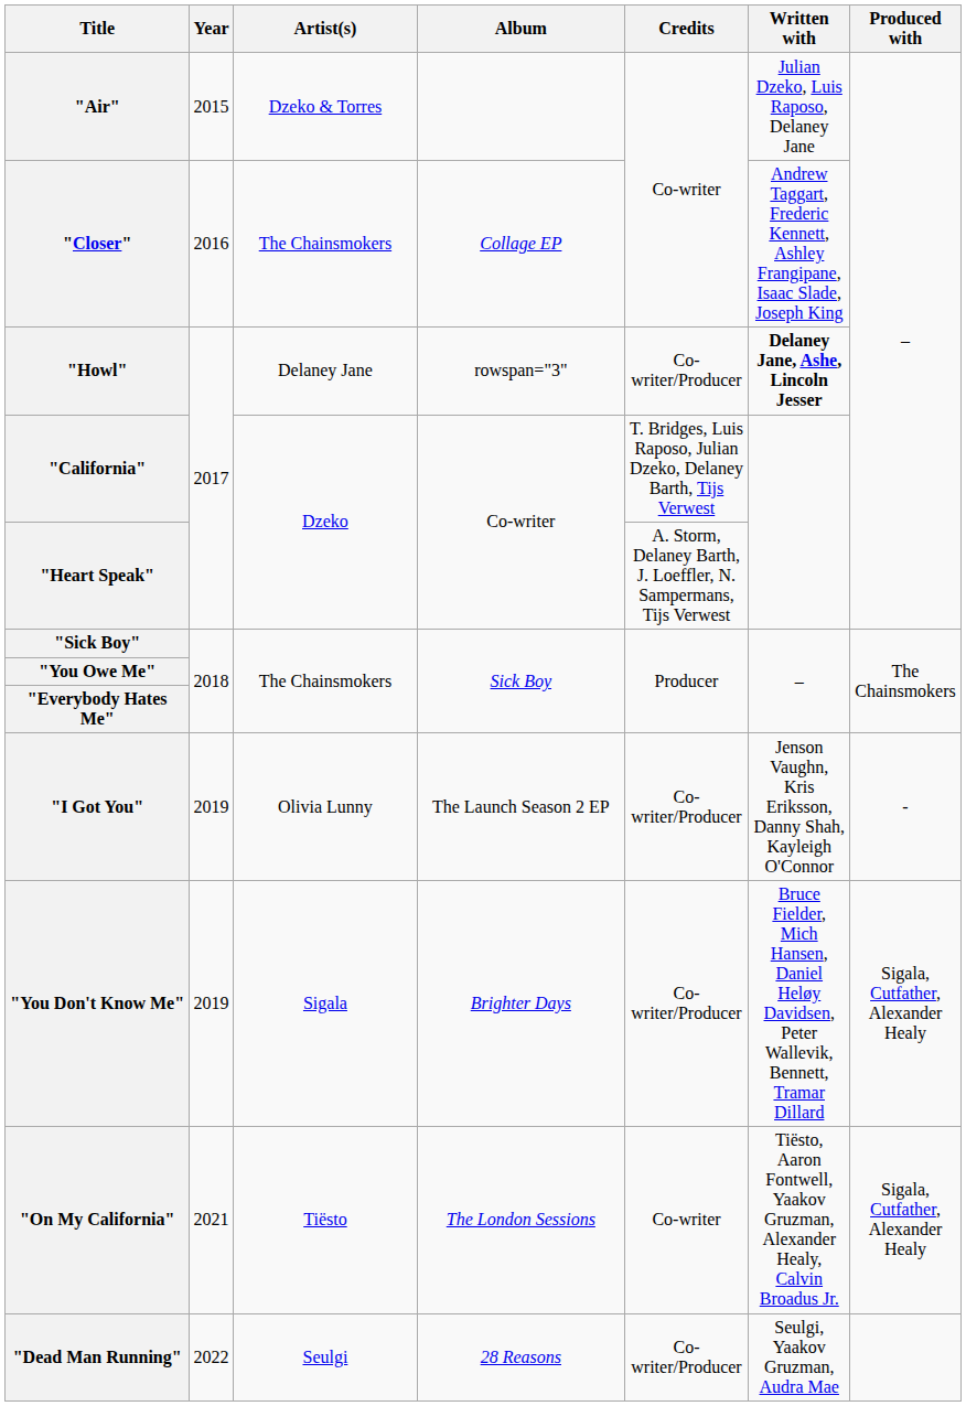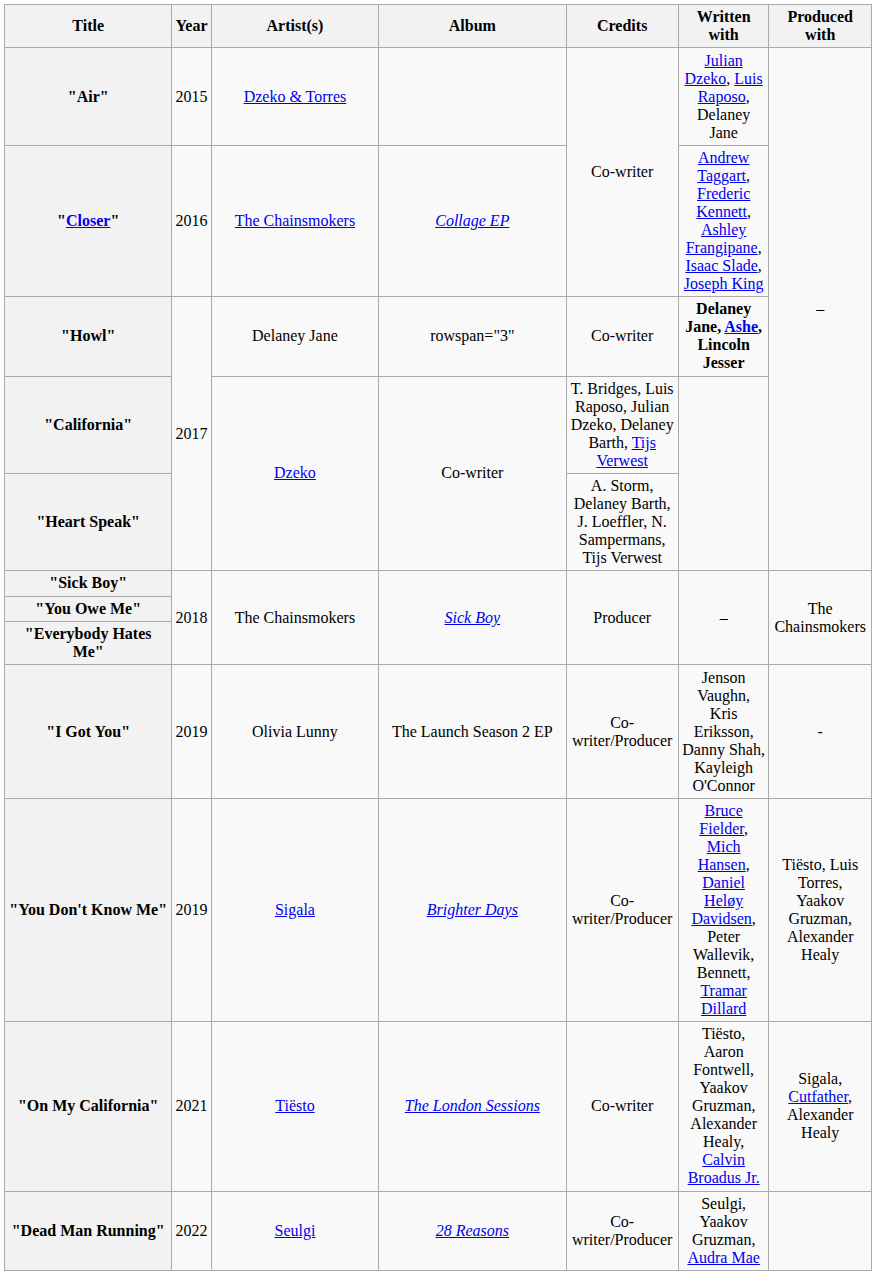"Howl" | Credits: Co-writer/Producer -> Co-writer
"You Don't Know Me" | Produced with: Sigala, Cutfather, Alexander Healy -> Tiësto, Luis Torres, Yaakov Gruzman, Alexander Healy
